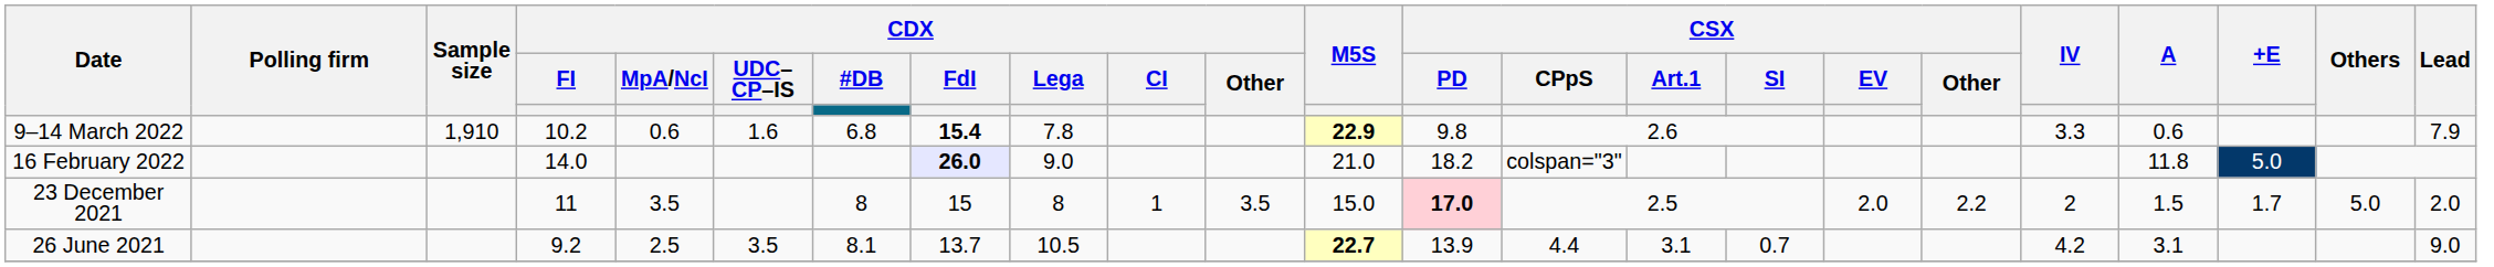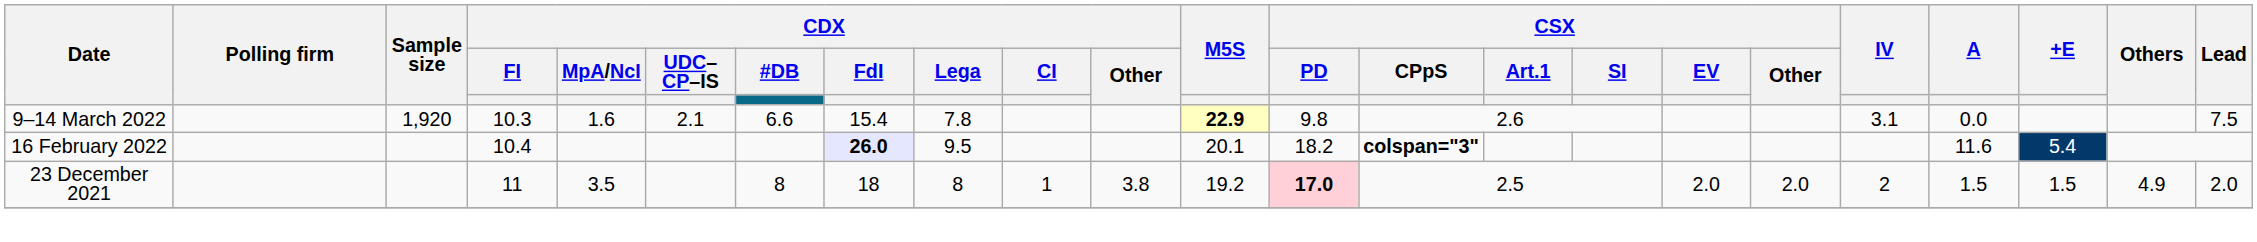9–14 March 2022 | Sample size: 1,910 -> 1,920
9–14 March 2022 | CDX / FI: 10.2 -> 10.3
9–14 March 2022 | CDX / MpA/NcI: 0.6 -> 1.6
9–14 March 2022 | CDX / UDC–CP–IS: 1.6 -> 2.1
9–14 March 2022 | CDX / #DB: 6.8 -> 6.6
9–14 March 2022 | CDX / FdI: bold -> normal
9–14 March 2022 | IV: 3.3 -> 3.1
9–14 March 2022 | A: 0.6 -> 0.0
9–14 March 2022 | Lead: 7.9 -> 7.5
16 February 2022 | CDX / FI: 14.0 -> 10.4
16 February 2022 | CDX / Lega: 9.0 -> 9.5
16 February 2022 | M5S: 21.0 -> 20.1
16 February 2022 | CSX / CPpS: normal -> bold
16 February 2022 | A: 11.8 -> 11.6
16 February 2022 | +E: 5.0 -> 5.4
23 December 2021 | CDX / FdI: 15 -> 18
23 December 2021 | CDX / Other: 3.5 -> 3.8
23 December 2021 | M5S: 15.0 -> 19.2
23 December 2021 | CSX / Other: 2.2 -> 2.0
23 December 2021 | +E: 1.7 -> 1.5
23 December 2021 | Others: 5.0 -> 4.9
- row: 26 June 2021 | 9.2 | 2.5 | 3.5 | 8.1 | 13.7 | 10.5 | 22.7 | 13.9 | 4.4 | 3.1 | 0.7 | 4.2 | 3.1 | 9.0
